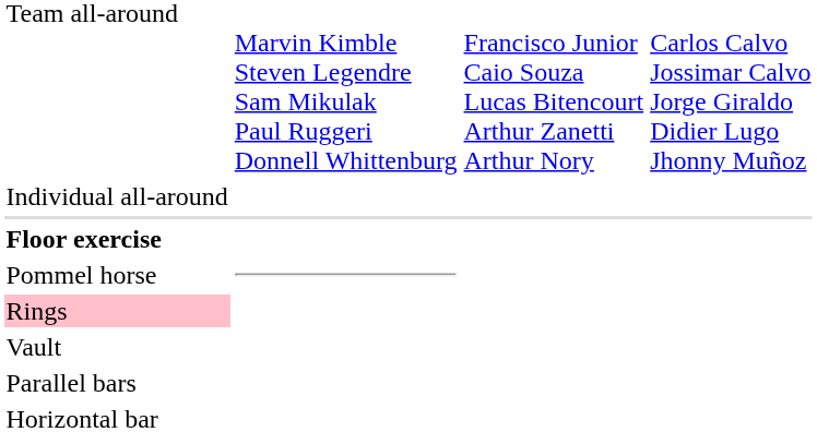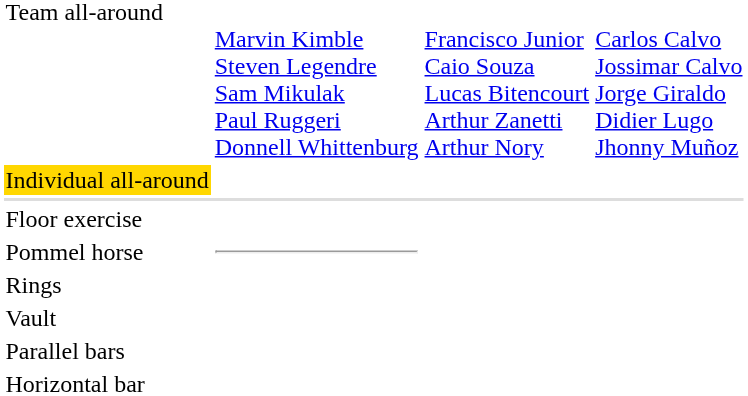Individual all-around | column 1: no background -> gold background
Floor exercise | column 1: bold -> normal
Rings | column 1: pink background -> no background
